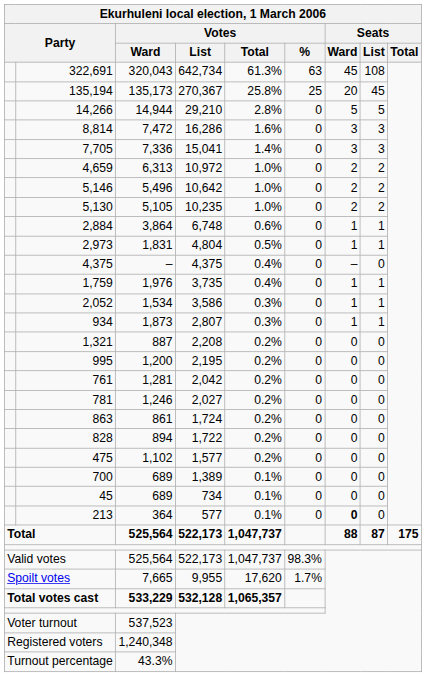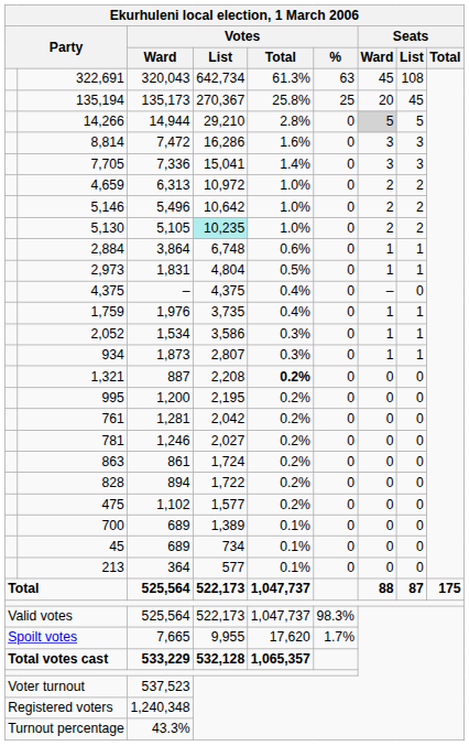14,266 | Seats / Ward: no background -> lightgrey background
5,130 | Votes / List: no background -> paleturquoise background
1,321 | Votes / Total: normal -> bold
213 | Seats / Ward: bold -> normal
